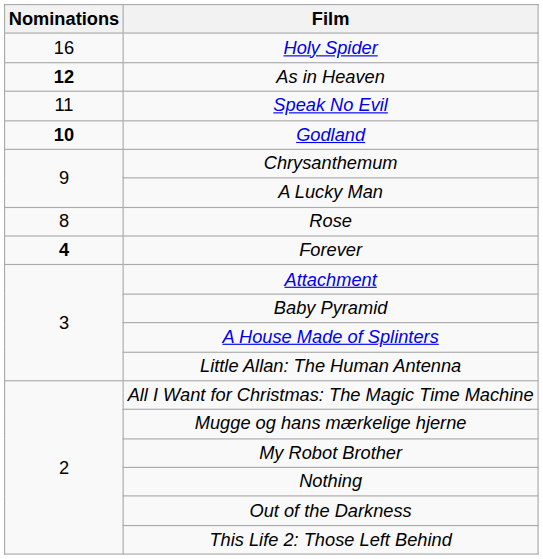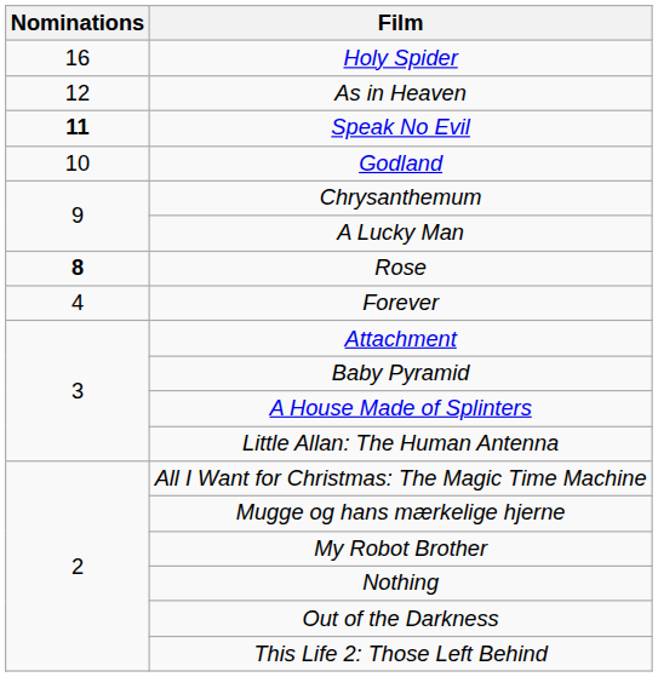As in Heaven | Nominations: bold -> normal
Speak No Evil | Nominations: normal -> bold
Godland | Nominations: bold -> normal
Rose | Nominations: normal -> bold
Forever | Nominations: bold -> normal
